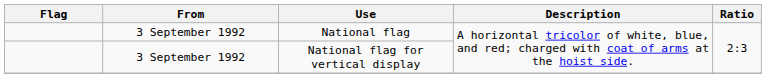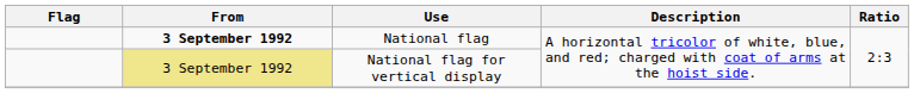National flag | From: normal -> bold
National flag for vertical display | From: no background -> khaki background
